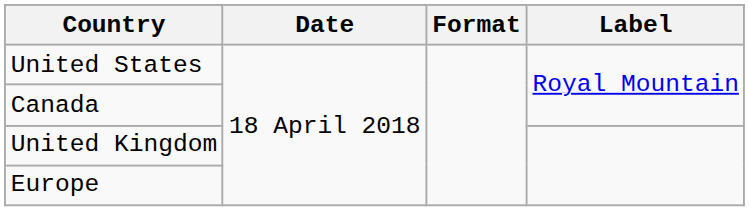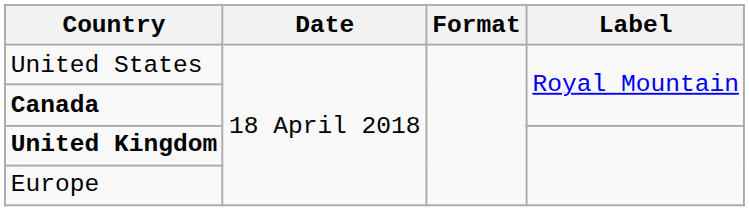Canada | Country: normal -> bold
United Kingdom | Country: normal -> bold
